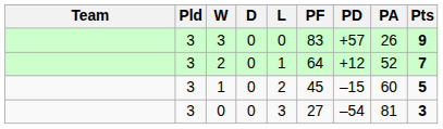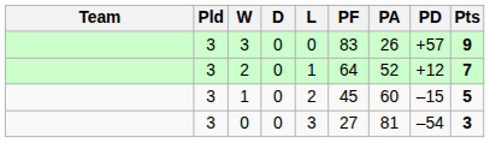columns swapped: PA <-> PD
